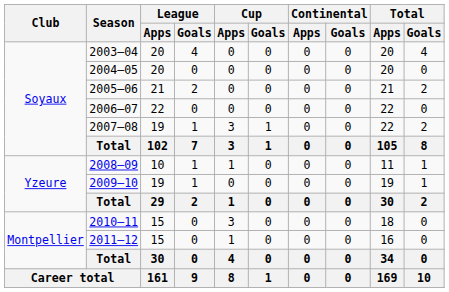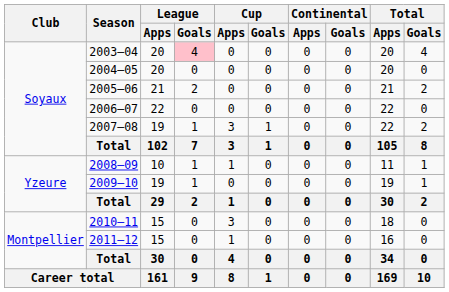2003–04 | League / Goals: no background -> pink background
